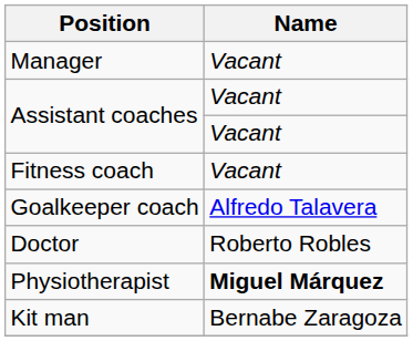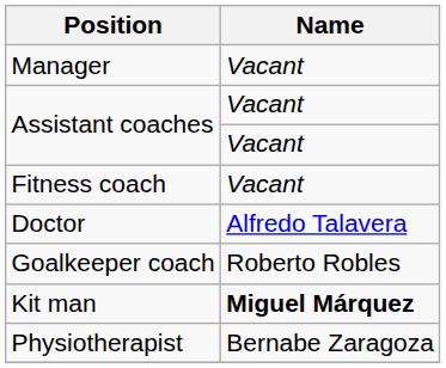row 6 | Position: Goalkeeper coach -> Doctor
row 7 | Position: Doctor -> Goalkeeper coach
row 8 | Position: Physiotherapist -> Kit man
row 9 | Position: Kit man -> Physiotherapist
